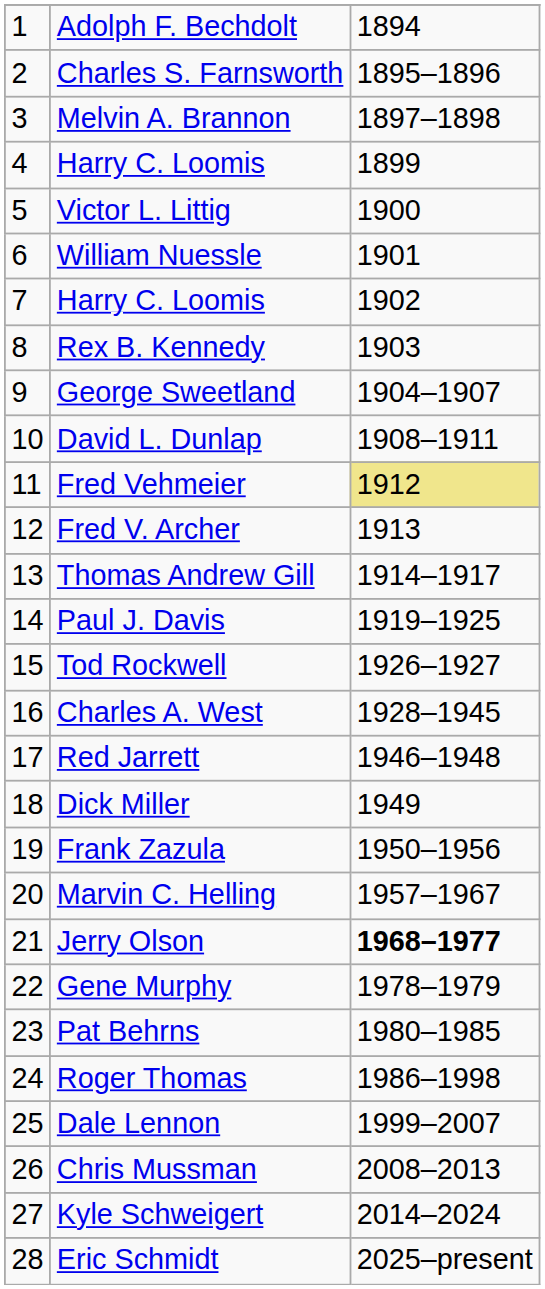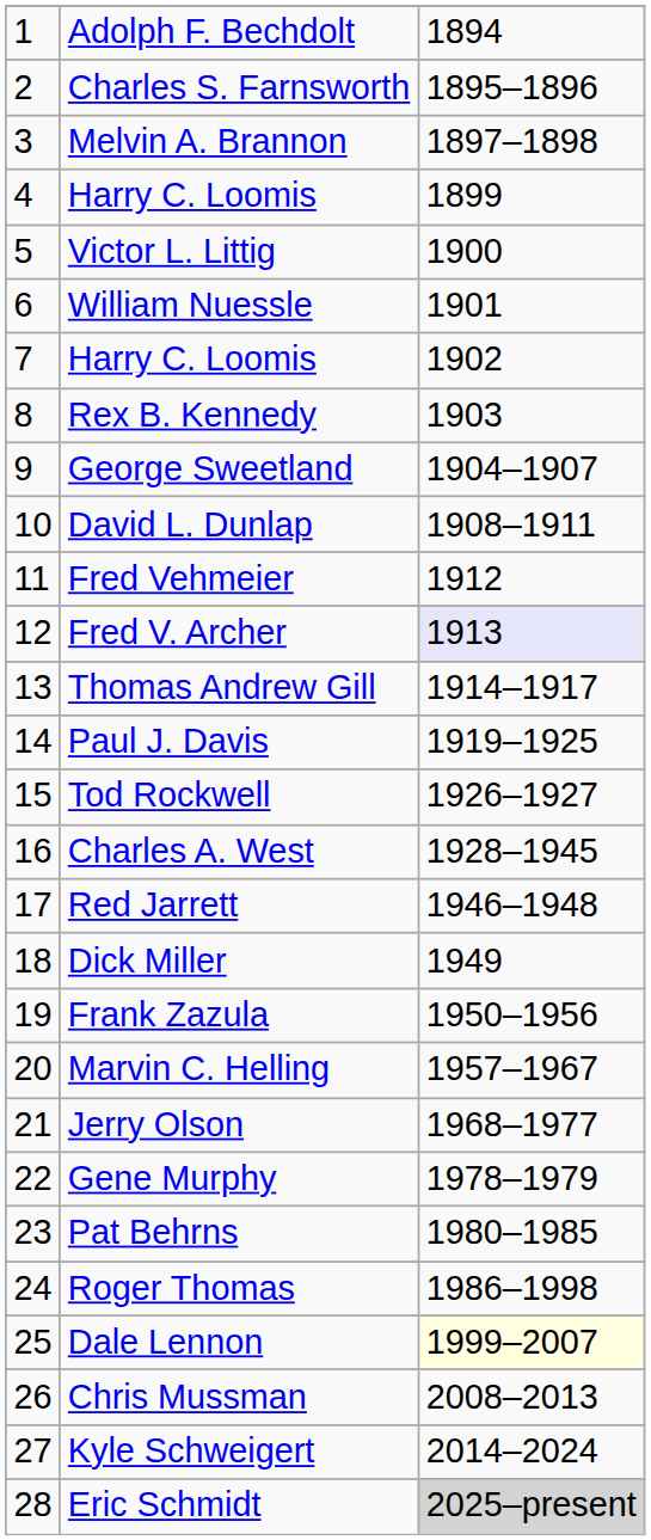Fred Vehmeier | column 3: khaki background -> no background
Fred V. Archer | column 3: no background -> lavender background
Jerry Olson | column 3: bold -> normal
Dale Lennon | column 3: no background -> lightyellow background
Eric Schmidt | column 3: no background -> lightgrey background
